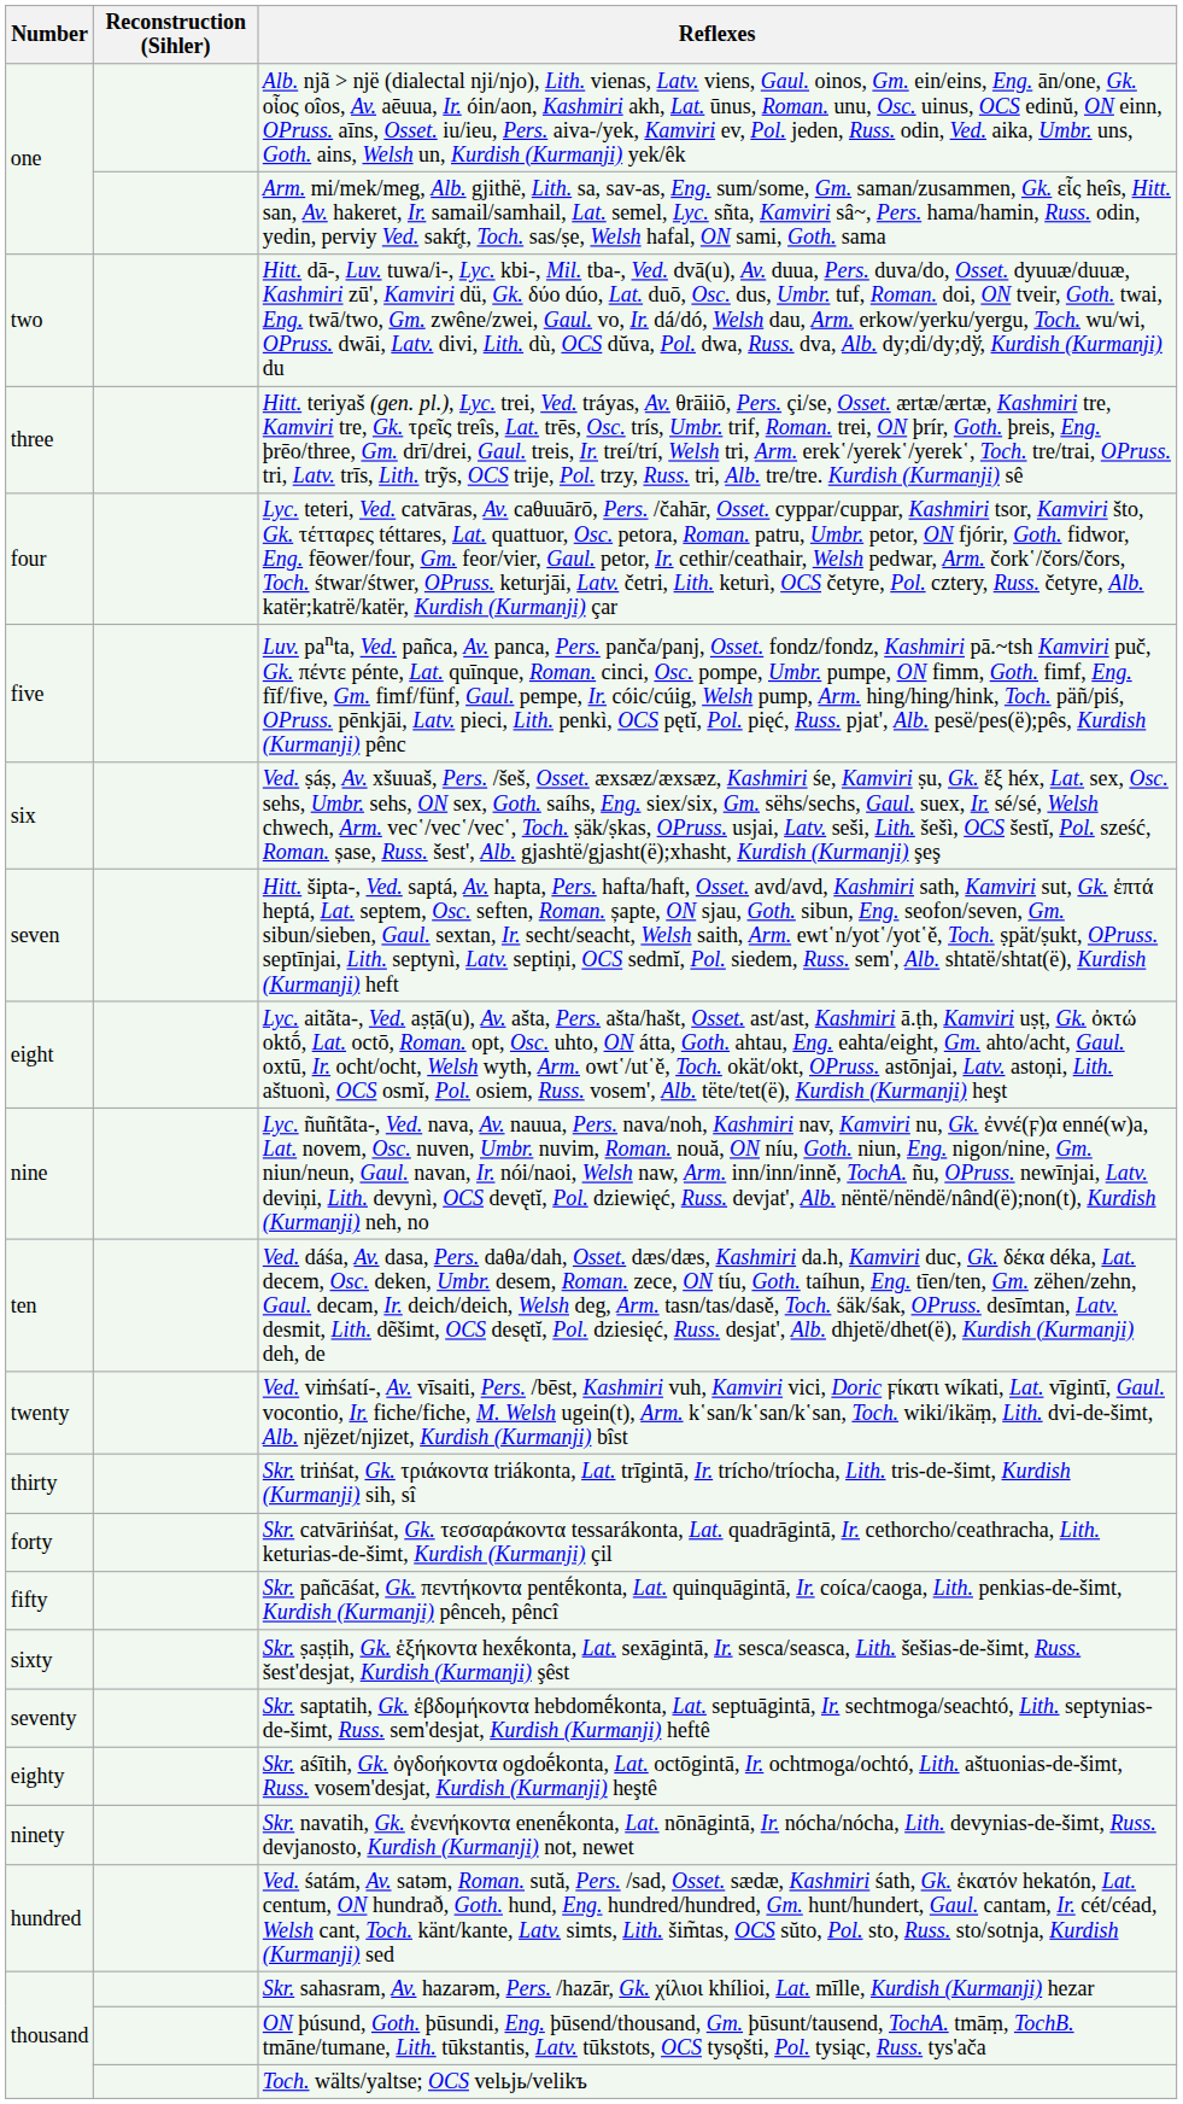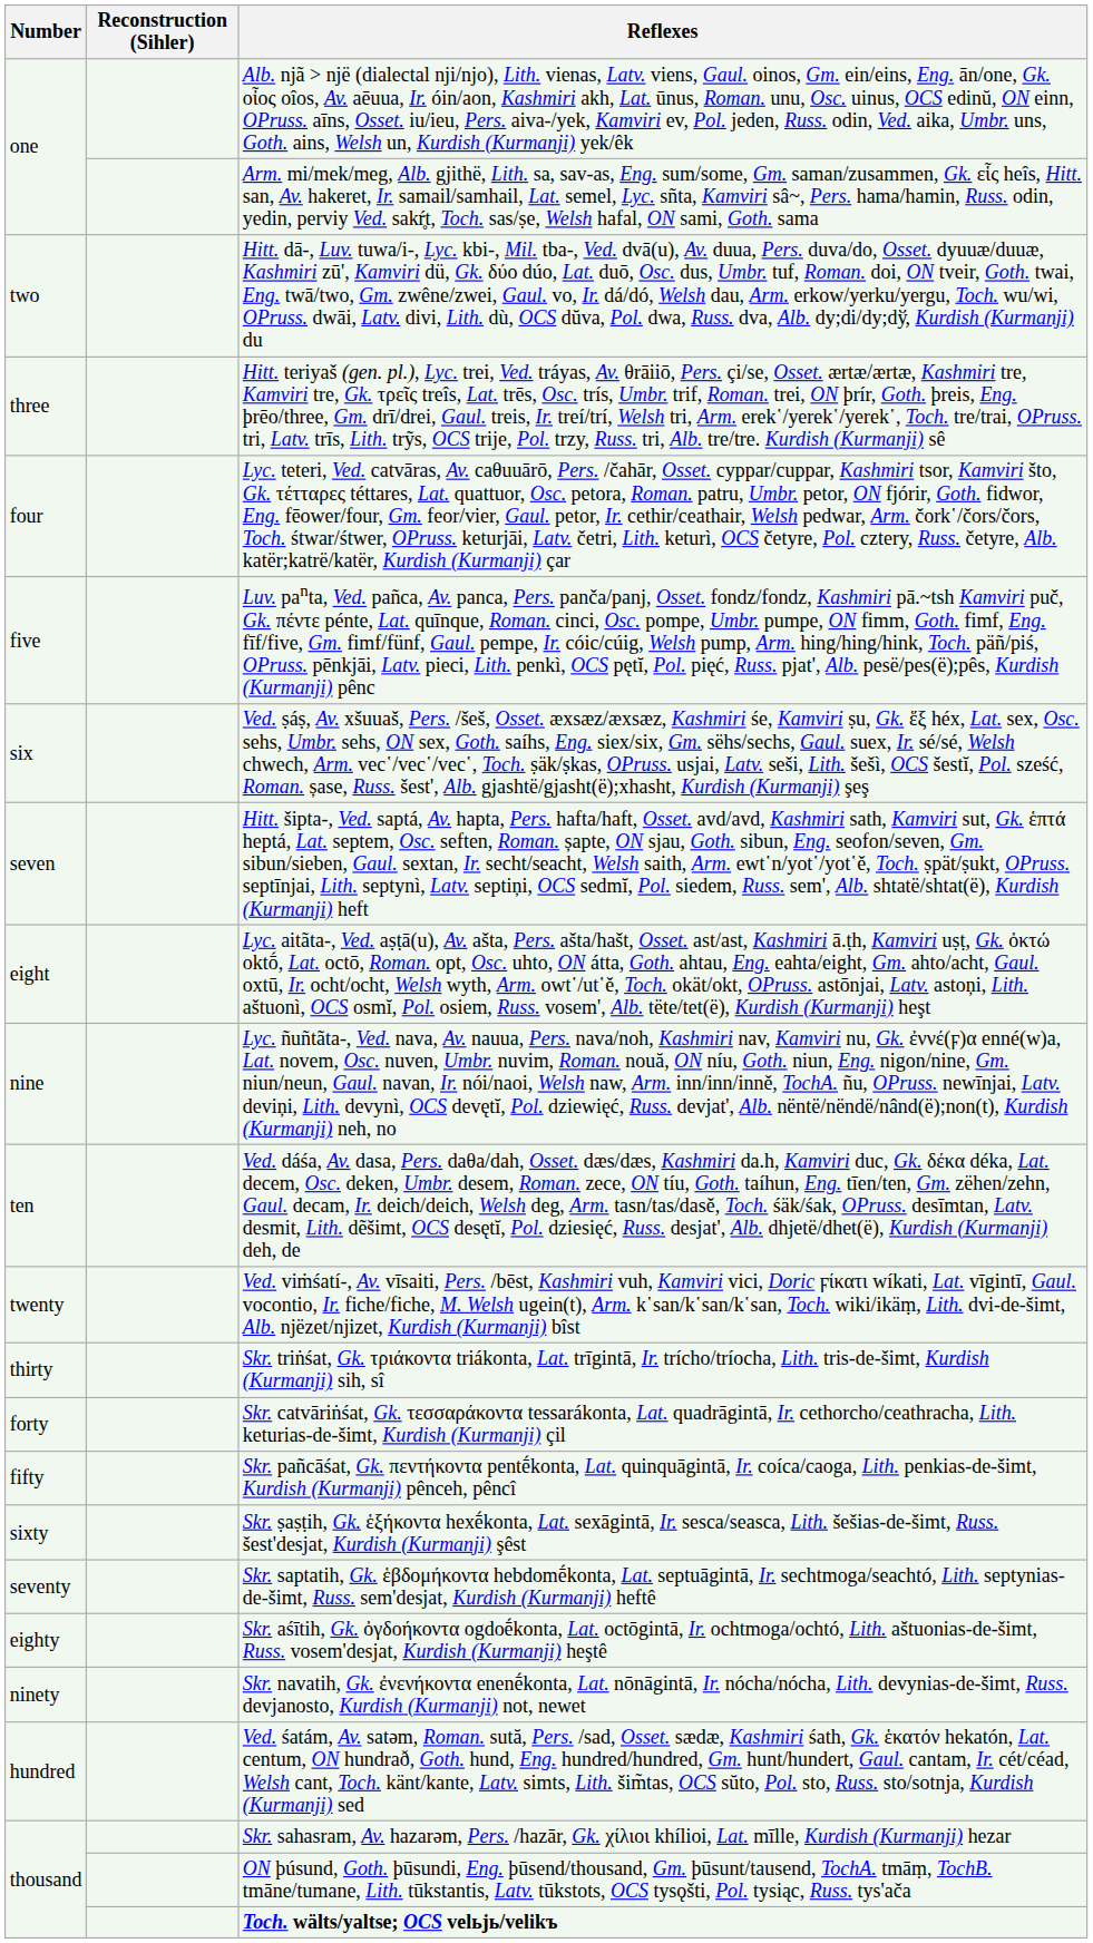Toch. wälts/yaltse; OCS velьjь/velikъ | Reflexes: normal -> bold
